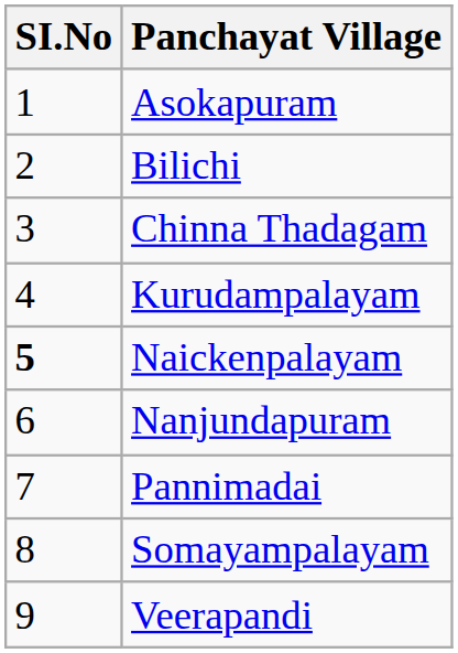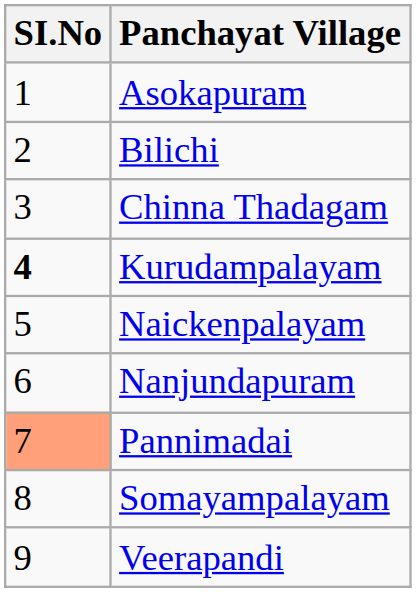Kurudampalayam | SI.No: normal -> bold
Naickenpalayam | SI.No: bold -> normal
Pannimadai | SI.No: no background -> lightsalmon background
